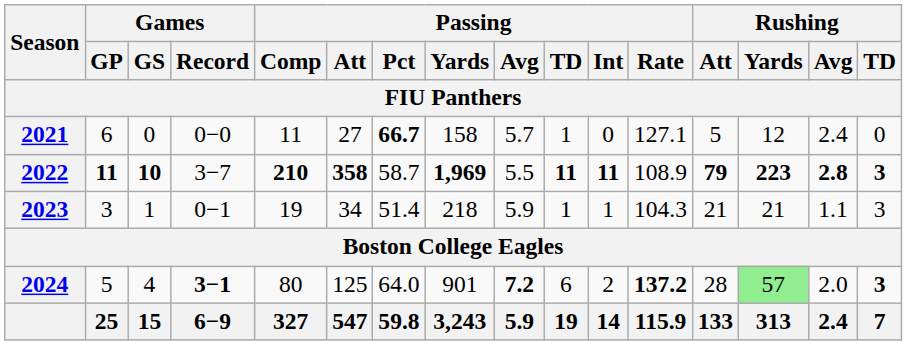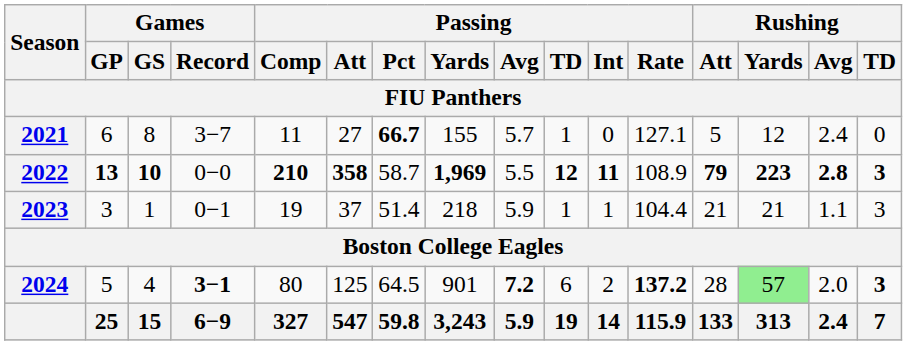2021 | Games / GS / FIU Panthers: 0 -> 8
2021 | Games / Record / FIU Panthers: 0−0 -> 3−7
2021 | Passing / Yards / FIU Panthers: 158 -> 155
2022 | Games / GP / FIU Panthers: 11 -> 13
2022 | Games / Record / FIU Panthers: 3−7 -> 0−0
2022 | Passing / TD / FIU Panthers: 11 -> 12
2023 | Passing / Att / FIU Panthers: 34 -> 37
2023 | Passing / Rate / FIU Panthers: 104.3 -> 104.4
2024 | Passing / Pct / FIU Panthers: 64.0 -> 64.5
